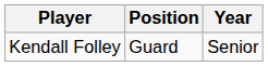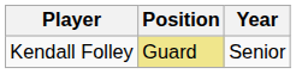Kendall Folley | Position: no background -> khaki background
